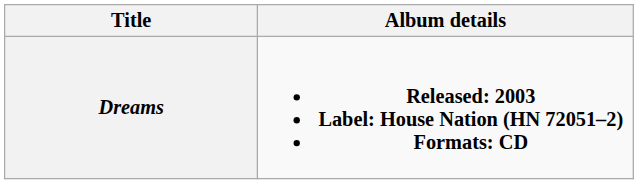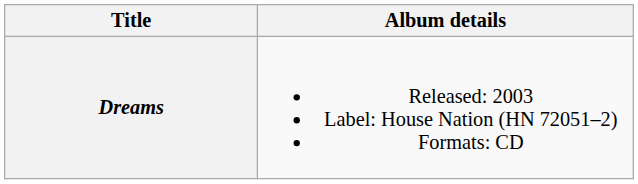Dreams | Album details: bold -> normal
